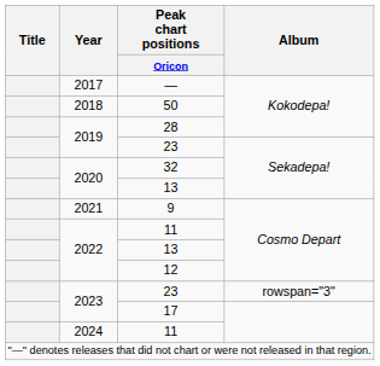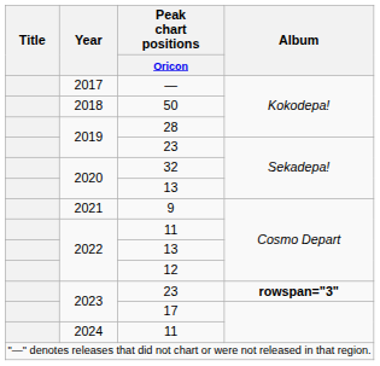2023 / 23 | Album: normal -> bold
